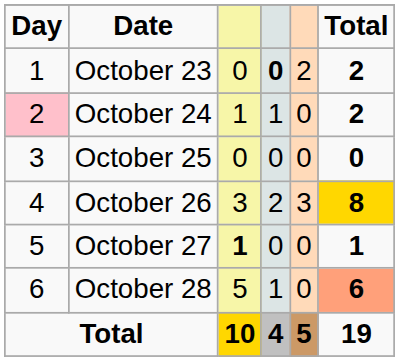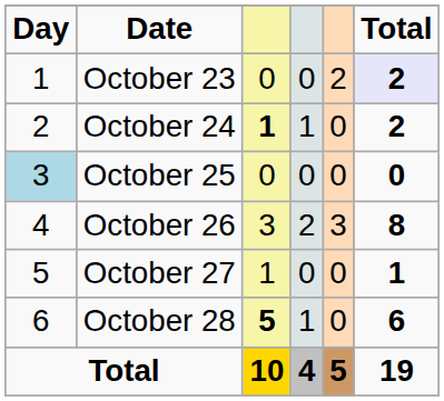October 23 | column 4: bold -> normal
October 23 | Total: no background -> lavender background
October 24 | Day: pink background -> no background
October 24 | column 3: normal -> bold
October 25 | Day: no background -> lightblue background
October 26 | Total: gold background -> no background
October 27 | column 3: bold -> normal
October 28 | column 3: normal -> bold
October 28 | Total: lightsalmon background -> no background
